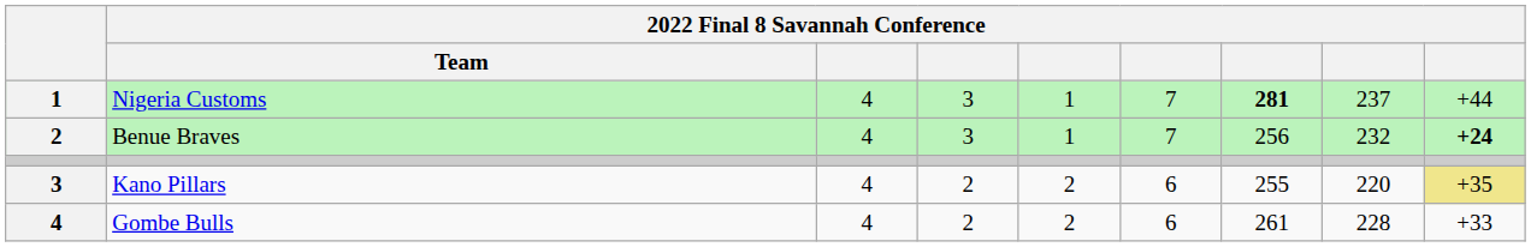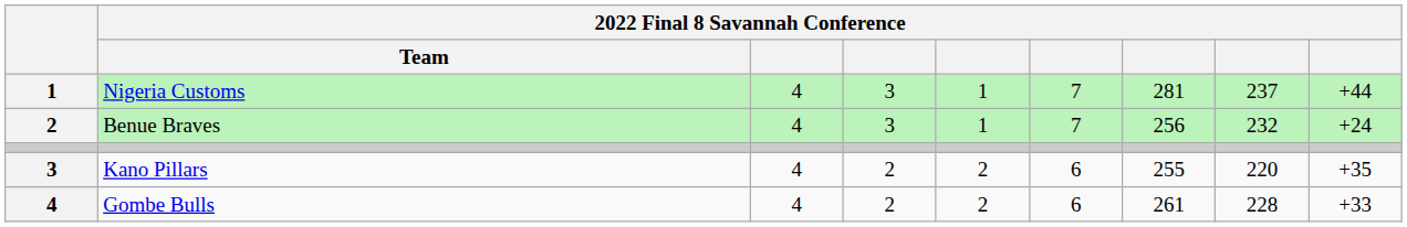Nigeria Customs | column 7: bold -> normal
Benue Braves | column 9: bold -> normal
Kano Pillars | column 9: khaki background -> no background
